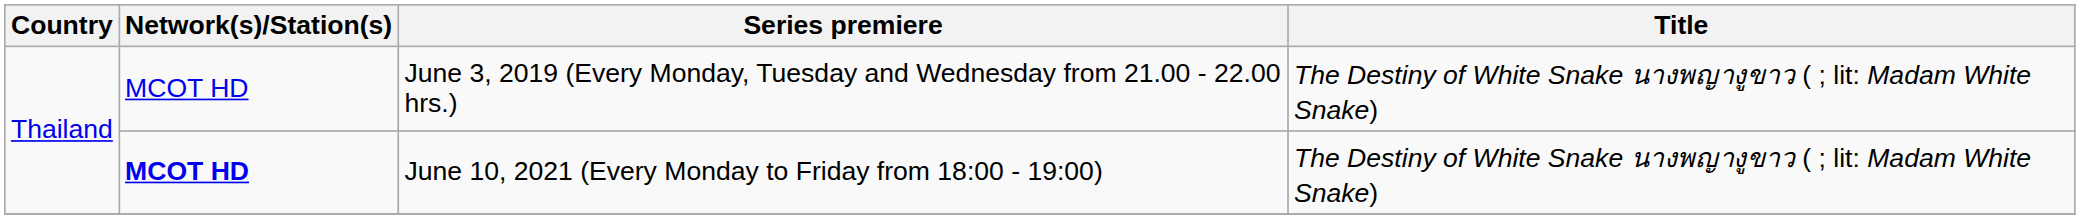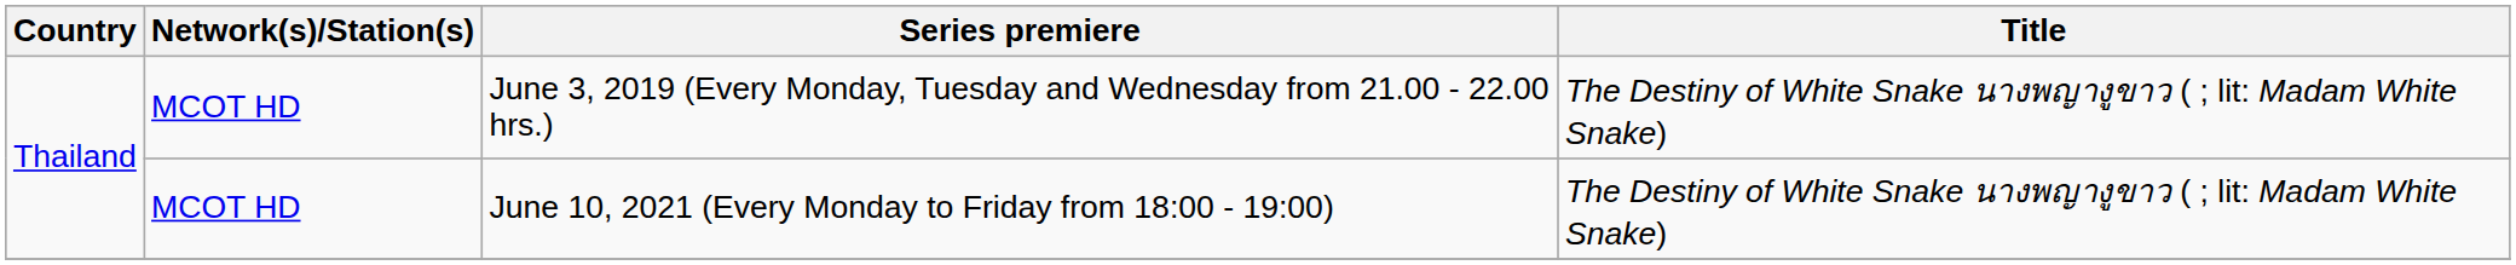June 10, 2021 (Every Monday to Friday from 18:00 - 19:00) | Network(s)/Station(s): bold -> normal
